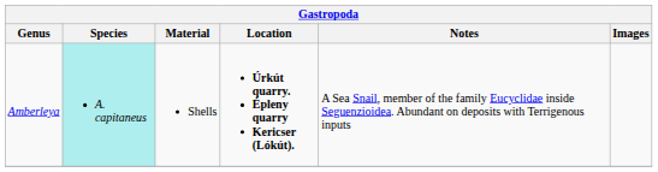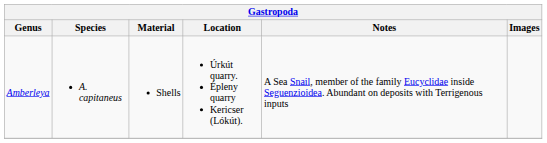Amberleya | Species: paleturquoise background -> no background
Amberleya | Location: bold -> normal
